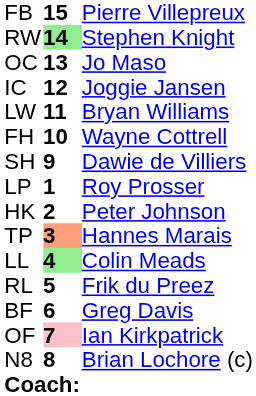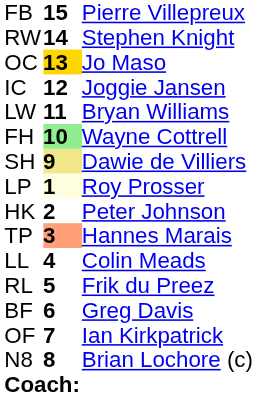RW | column 2: lightgreen background -> no background
OC | column 2: no background -> gold background
FH | column 2: no background -> lightgreen background
SH | column 2: no background -> khaki background
LP | column 2: no background -> lightyellow background
LL | column 2: lightgreen background -> no background
OF | column 2: pink background -> no background
